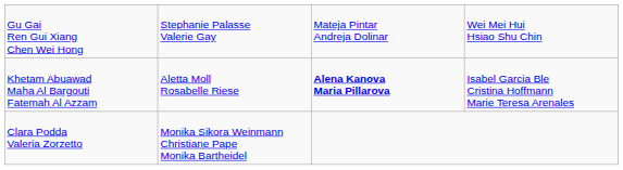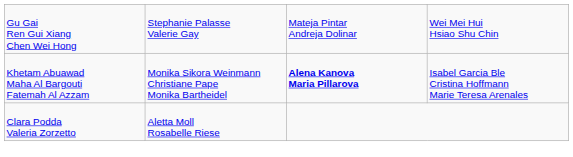Khetam Abuawad Maha Al Bargouti Fatemah Al Azzam | column 2: Aletta Moll Rosabelle Riese -> Monika Sikora Weinmann Christiane Pape Monika Bartheidel
Clara Podda Valeria Zorzetto | column 2: Monika Sikora Weinmann Christiane Pape Monika Bartheidel -> Aletta Moll Rosabelle Riese
